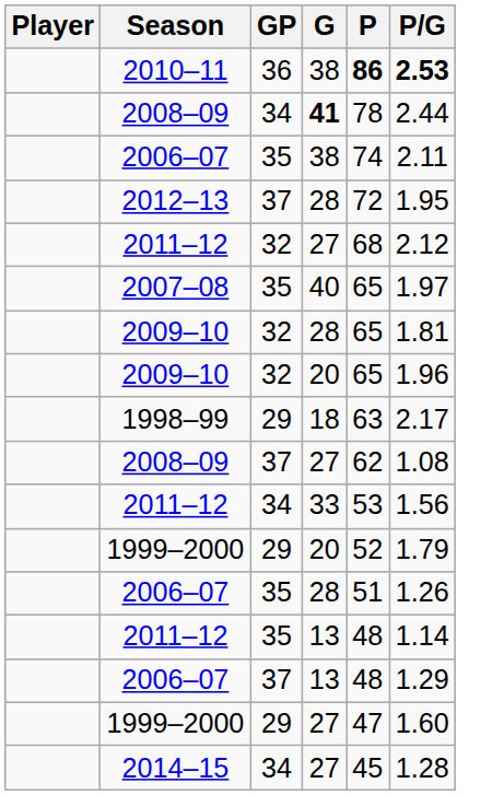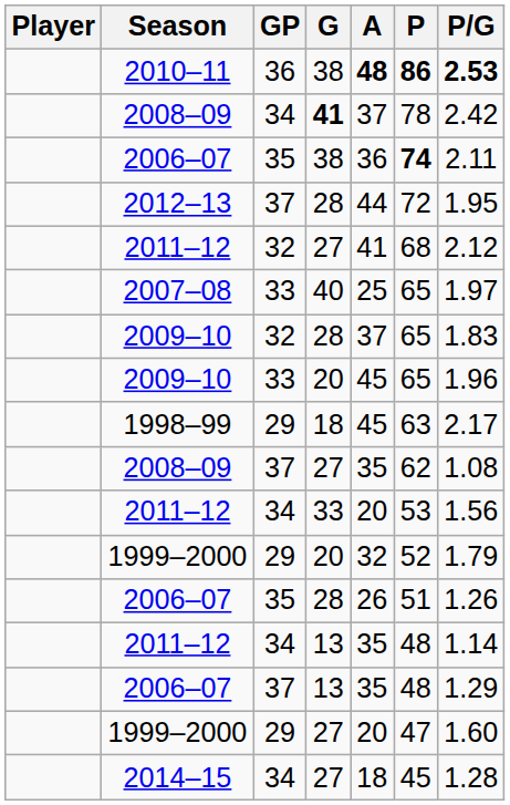+ column: A | 48 | 37 | 36 | 44 | 41 | 25 | 37 | 45 | 45 | 35 | 20 | 32 | 26 | 35 | 35 | 20 | 18
2008–09 / 41 | P/G: 2.44 -> 2.42
2006–07 / 38 | P: normal -> bold
2007–08 | GP: 35 -> 33
2009–10 / 28 | P/G: 1.81 -> 1.83
2009–10 / 20 | GP: 32 -> 33
2011–12 / 13 | GP: 35 -> 34
